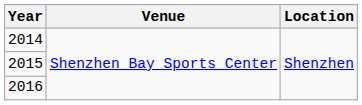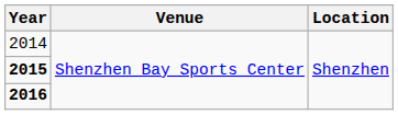2015 | Year: normal -> bold
2016 | Year: normal -> bold
